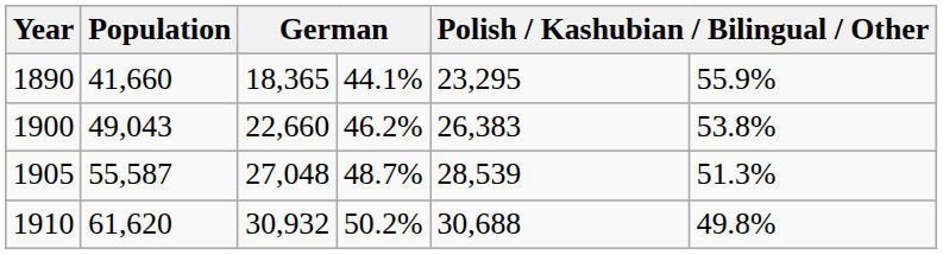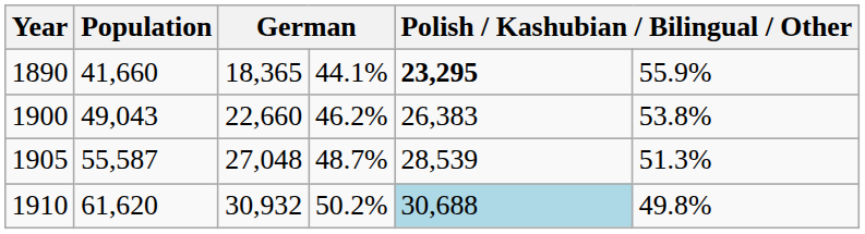1890 | column 5: normal -> bold
1910 | column 5: no background -> lightblue background
